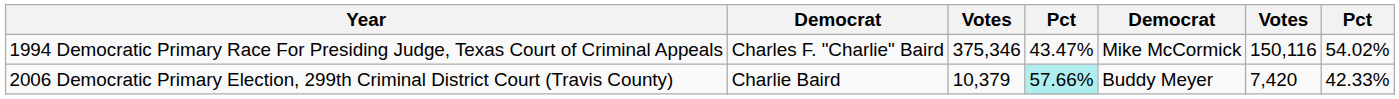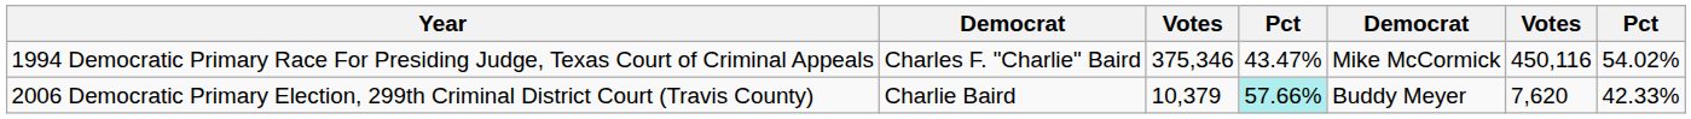row 2 | column 6: 150,116 -> 450,116
row 3 | column 6: 7,420 -> 7,620
